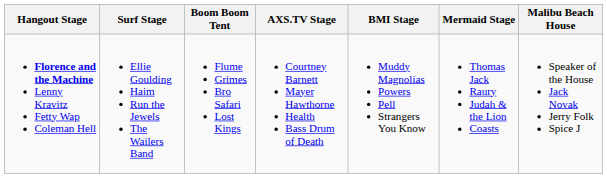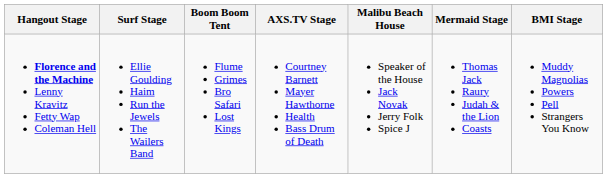columns swapped: BMI Stage <-> Malibu Beach House
